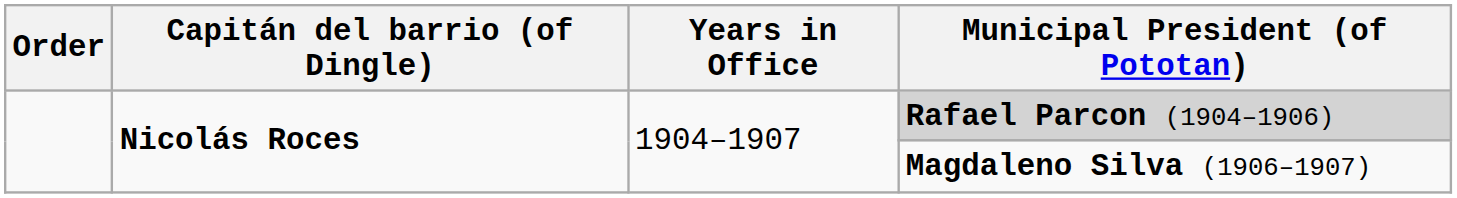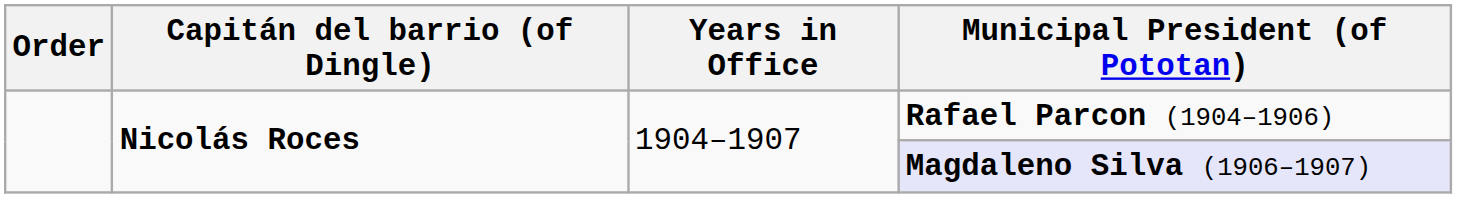Rafael Parcon (1904–1906) | Municipal President (of Pototan): lightgrey background -> no background
Magdaleno Silva (1906–1907) | Municipal President (of Pototan): no background -> lavender background
